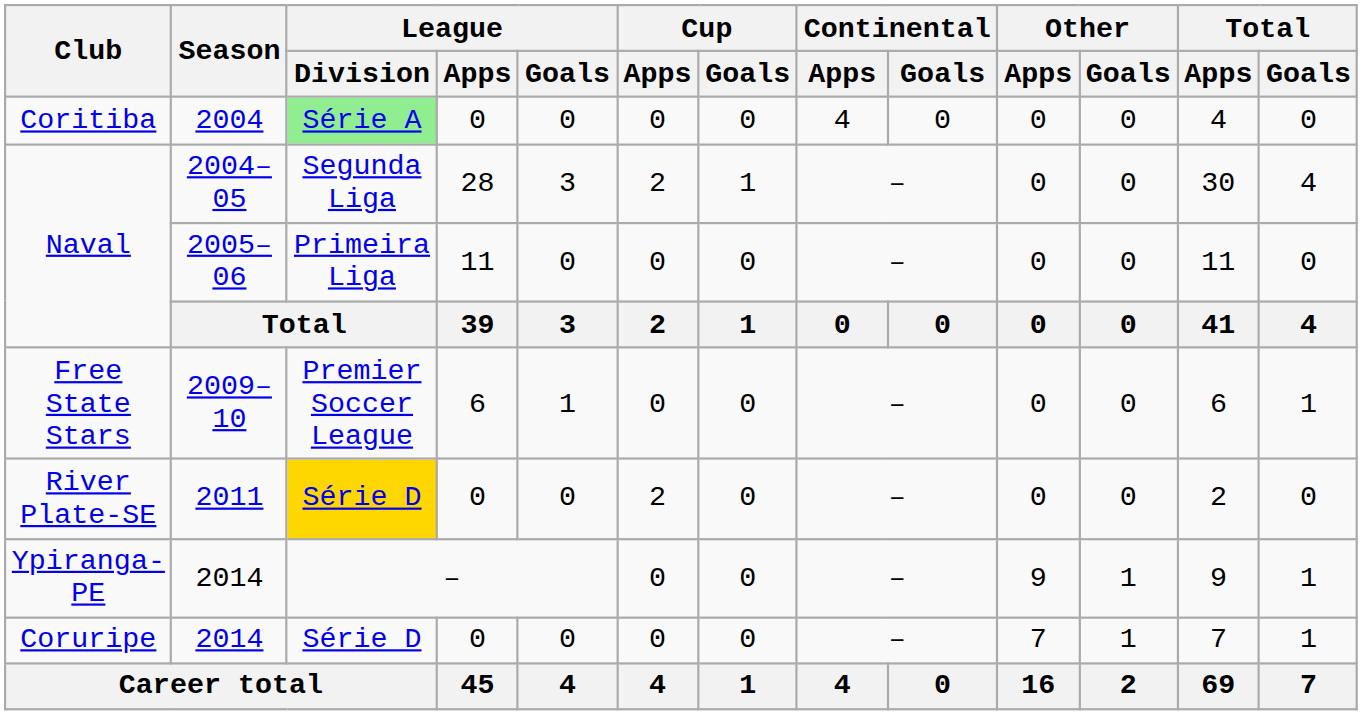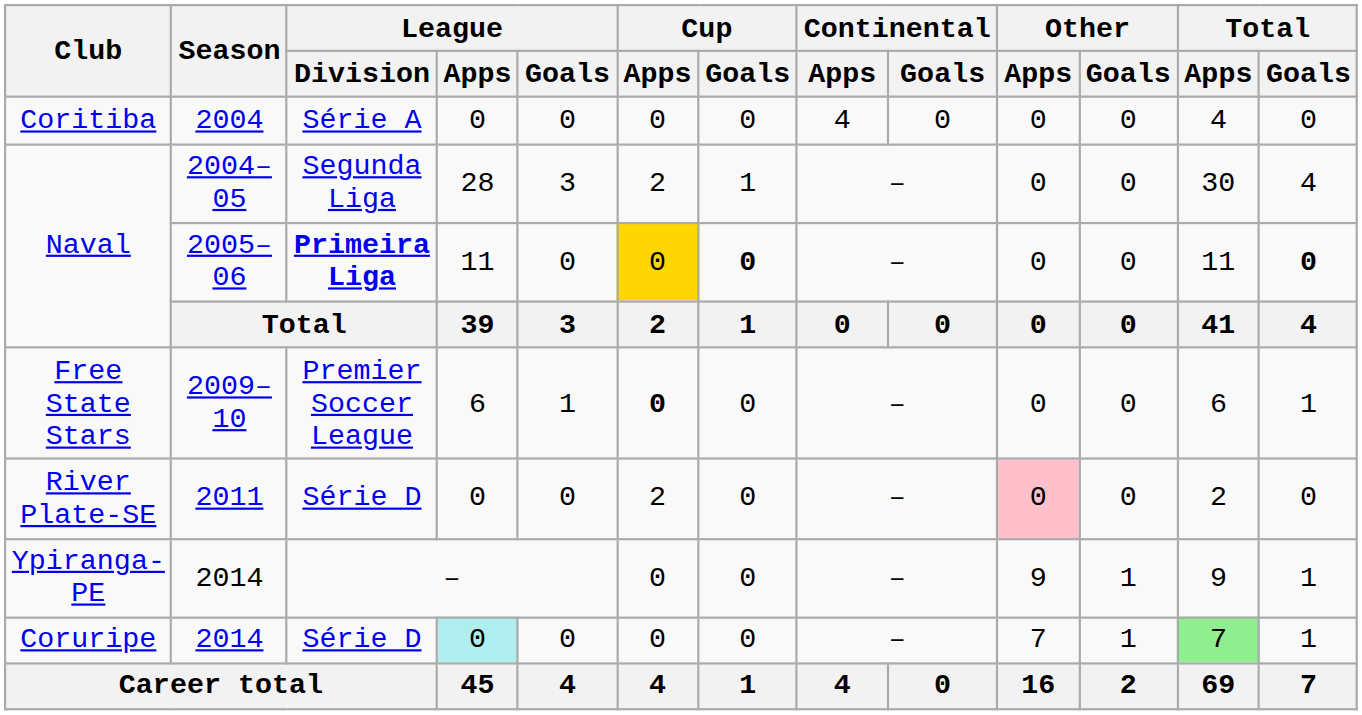Coritiba | League / Division: lightgreen background -> no background
Naval / 2005–06 | League / Division: normal -> bold
Naval / 2005–06 | Cup / Apps: no background -> gold background
Naval / 2005–06 | Cup / Goals: normal -> bold
Naval / 2005–06 | Total / Goals: normal -> bold
Free State Stars | Cup / Apps: normal -> bold
River Plate-SE | League / Division: gold background -> no background
River Plate-SE | Other / Apps: no background -> pink background
Coruripe | League / Apps: no background -> paleturquoise background
Coruripe | Total / Apps: no background -> lightgreen background
